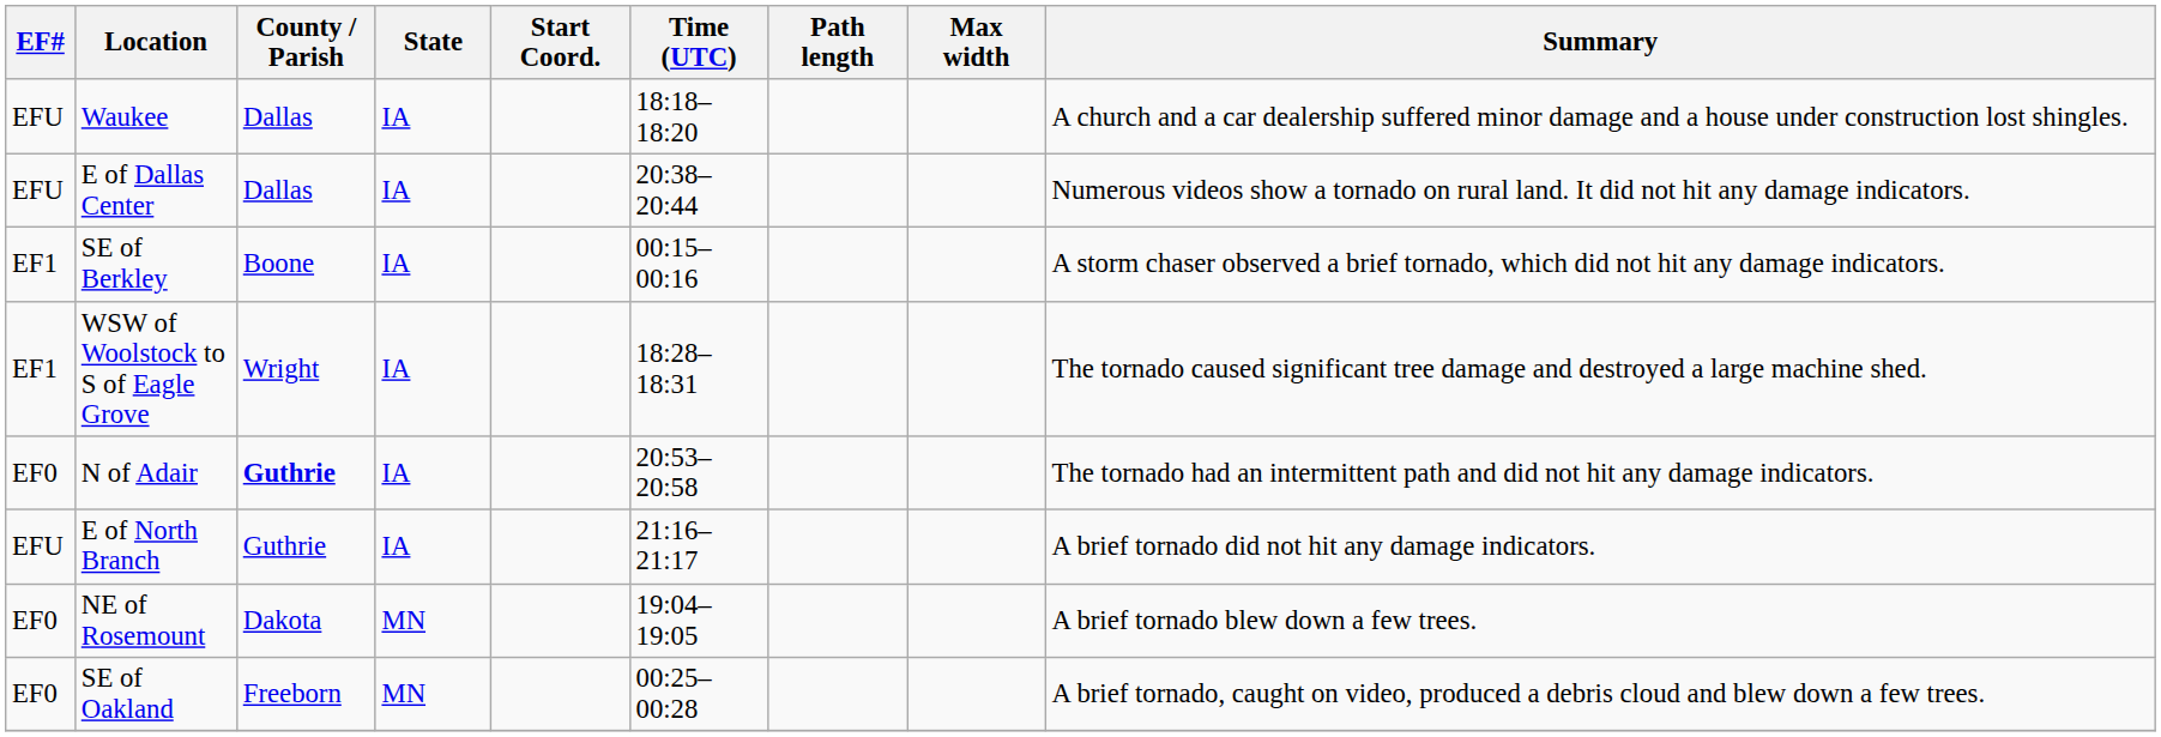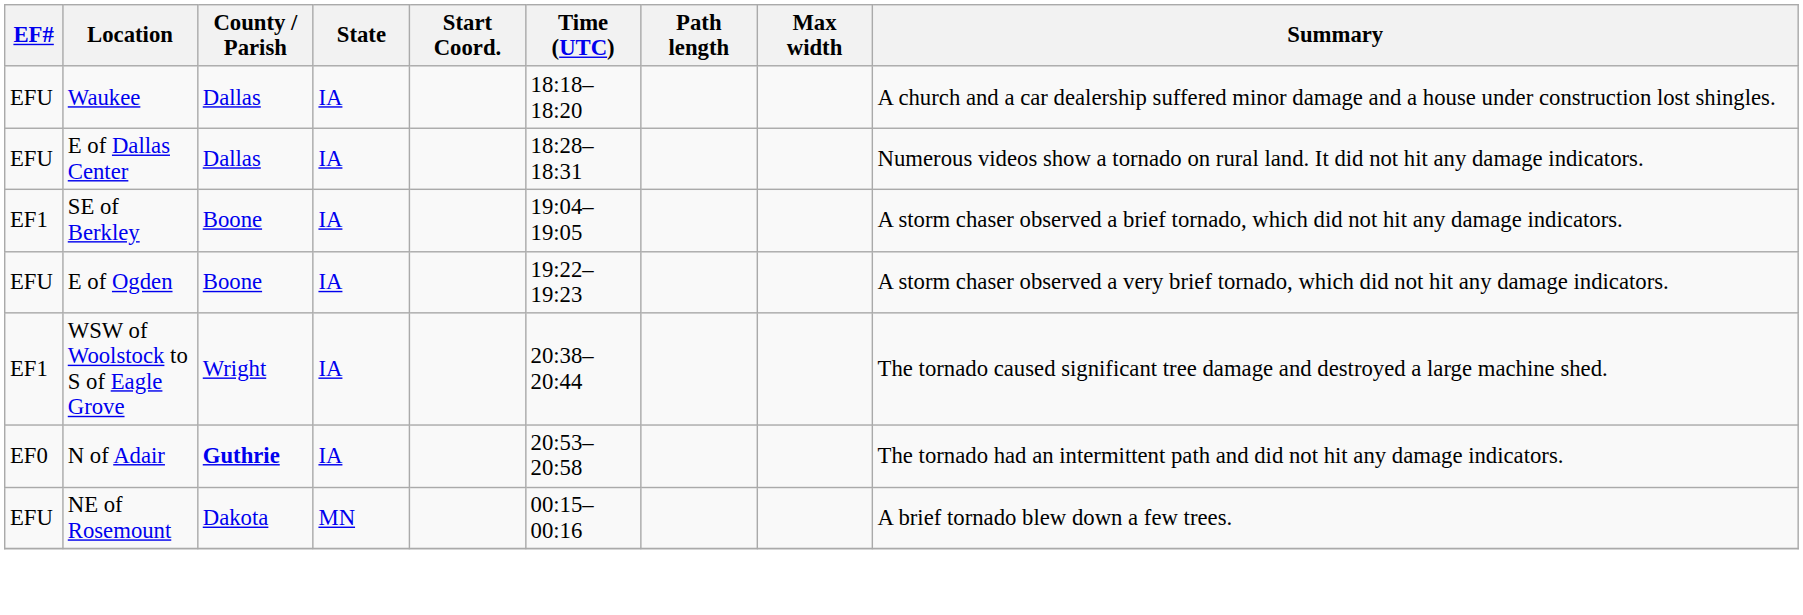E of Dallas Center | Time (UTC): 20:38–20:44 -> 18:28–18:31
SE of Berkley | Time (UTC): 00:15–00:16 -> 19:04–19:05
+ row: EFU | E of Ogden | Boone | IA | 19:22–19:23 | A storm chaser observed a very brief tornado, which did not hit any damage indicators.
WSW of Woolstock to S of Eagle Grove | Time (UTC): 18:28–18:31 -> 20:38–20:44
- row: EFU | E of North Branch | Guthrie | IA | 21:16–21:17 | A brief tornado did not hit any damage indicators.
NE of Rosemount | EF#: EF0 -> EFU
NE of Rosemount | Time (UTC): 19:04–19:05 -> 00:15–00:16
- row: EF0 | SE of Oakland | Freeborn | MN | 00:25–00:28 | A brief tornado, caught on video, produced a debris cloud and blew down a few trees.
